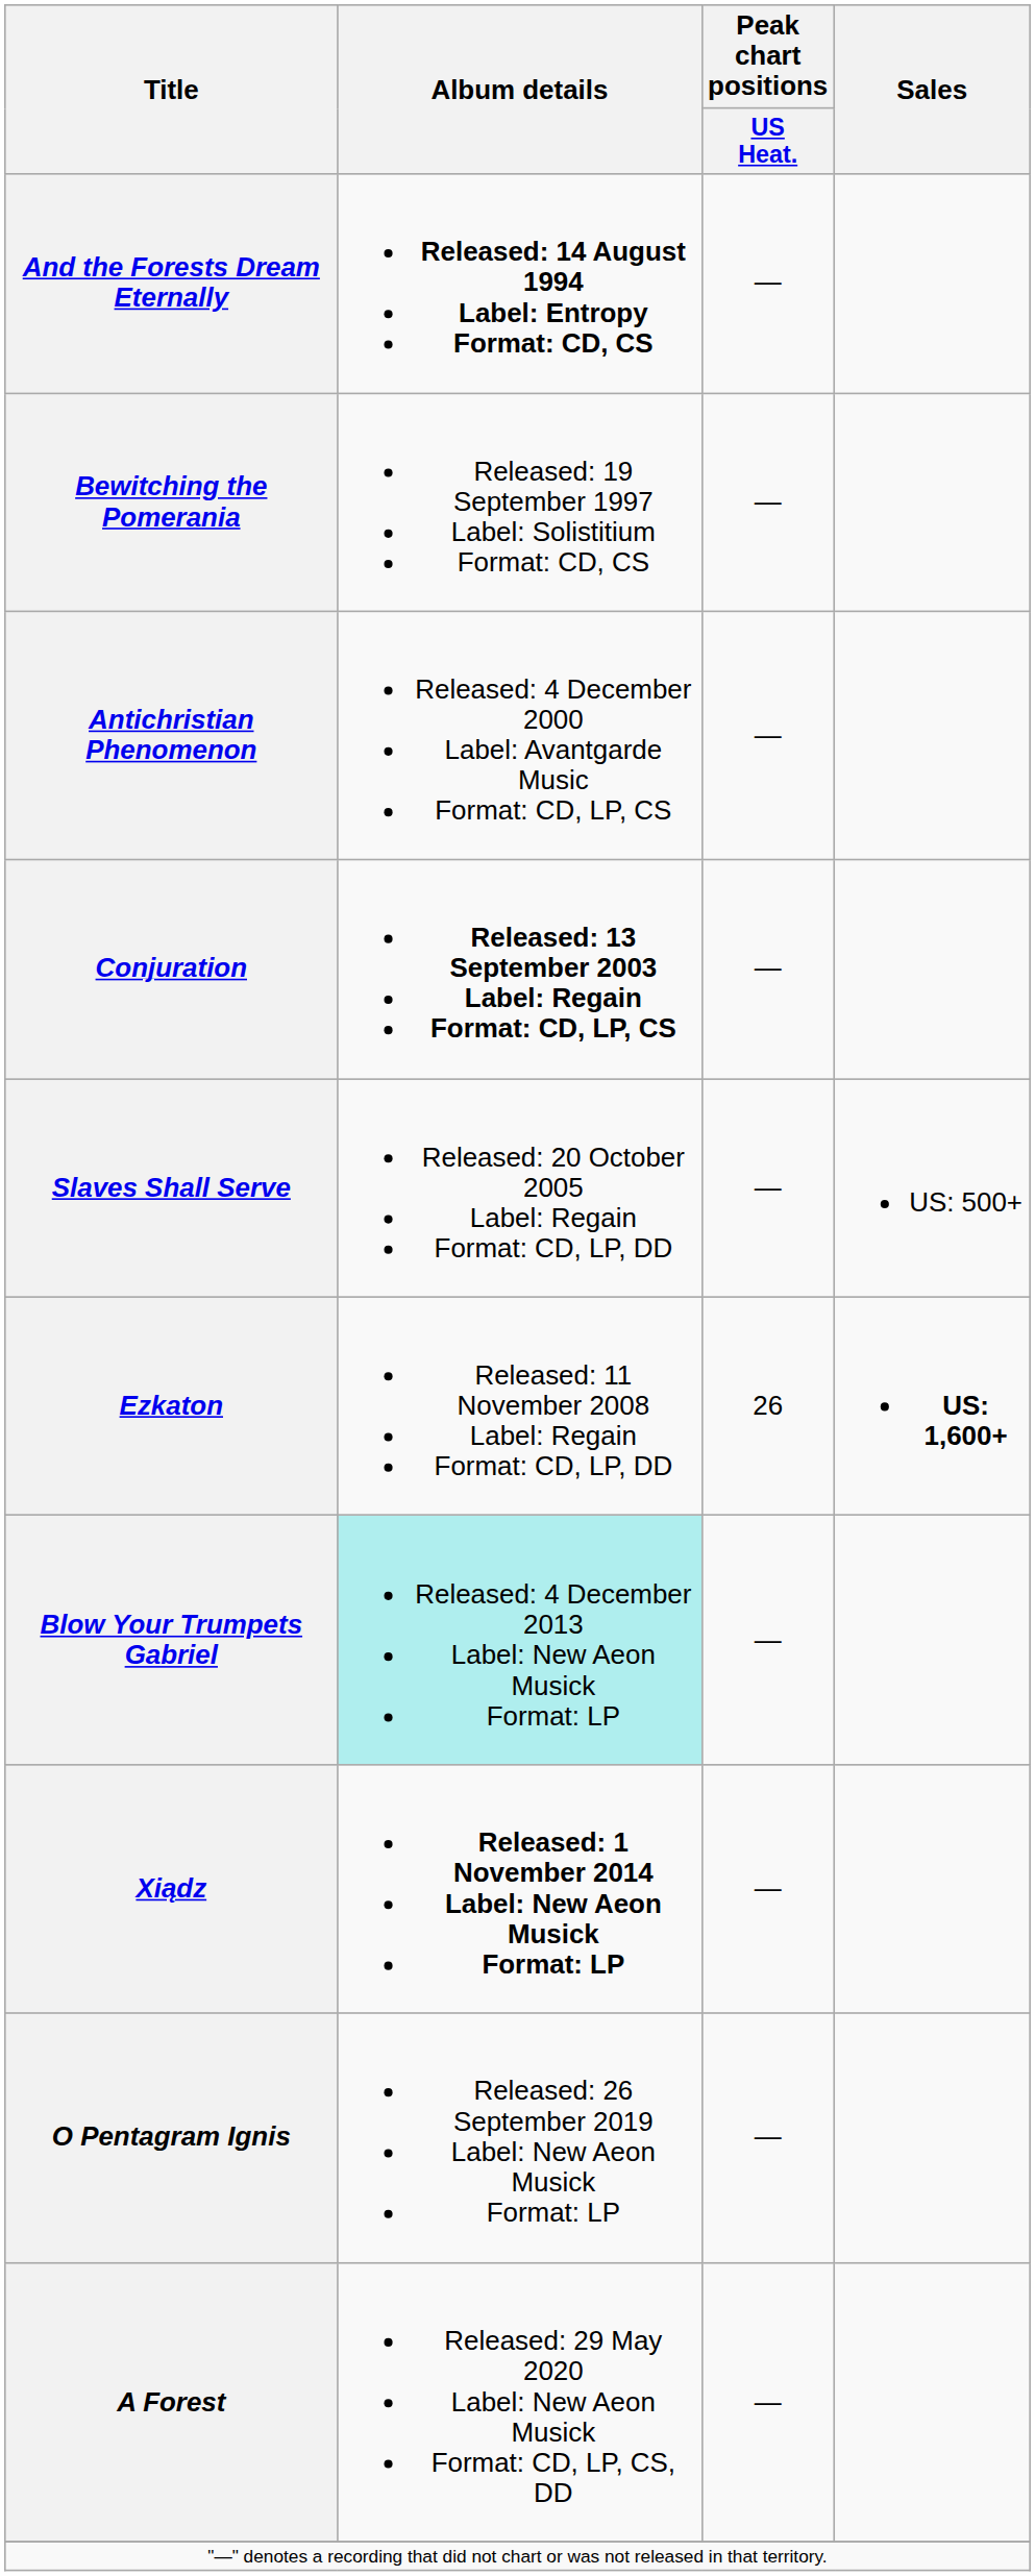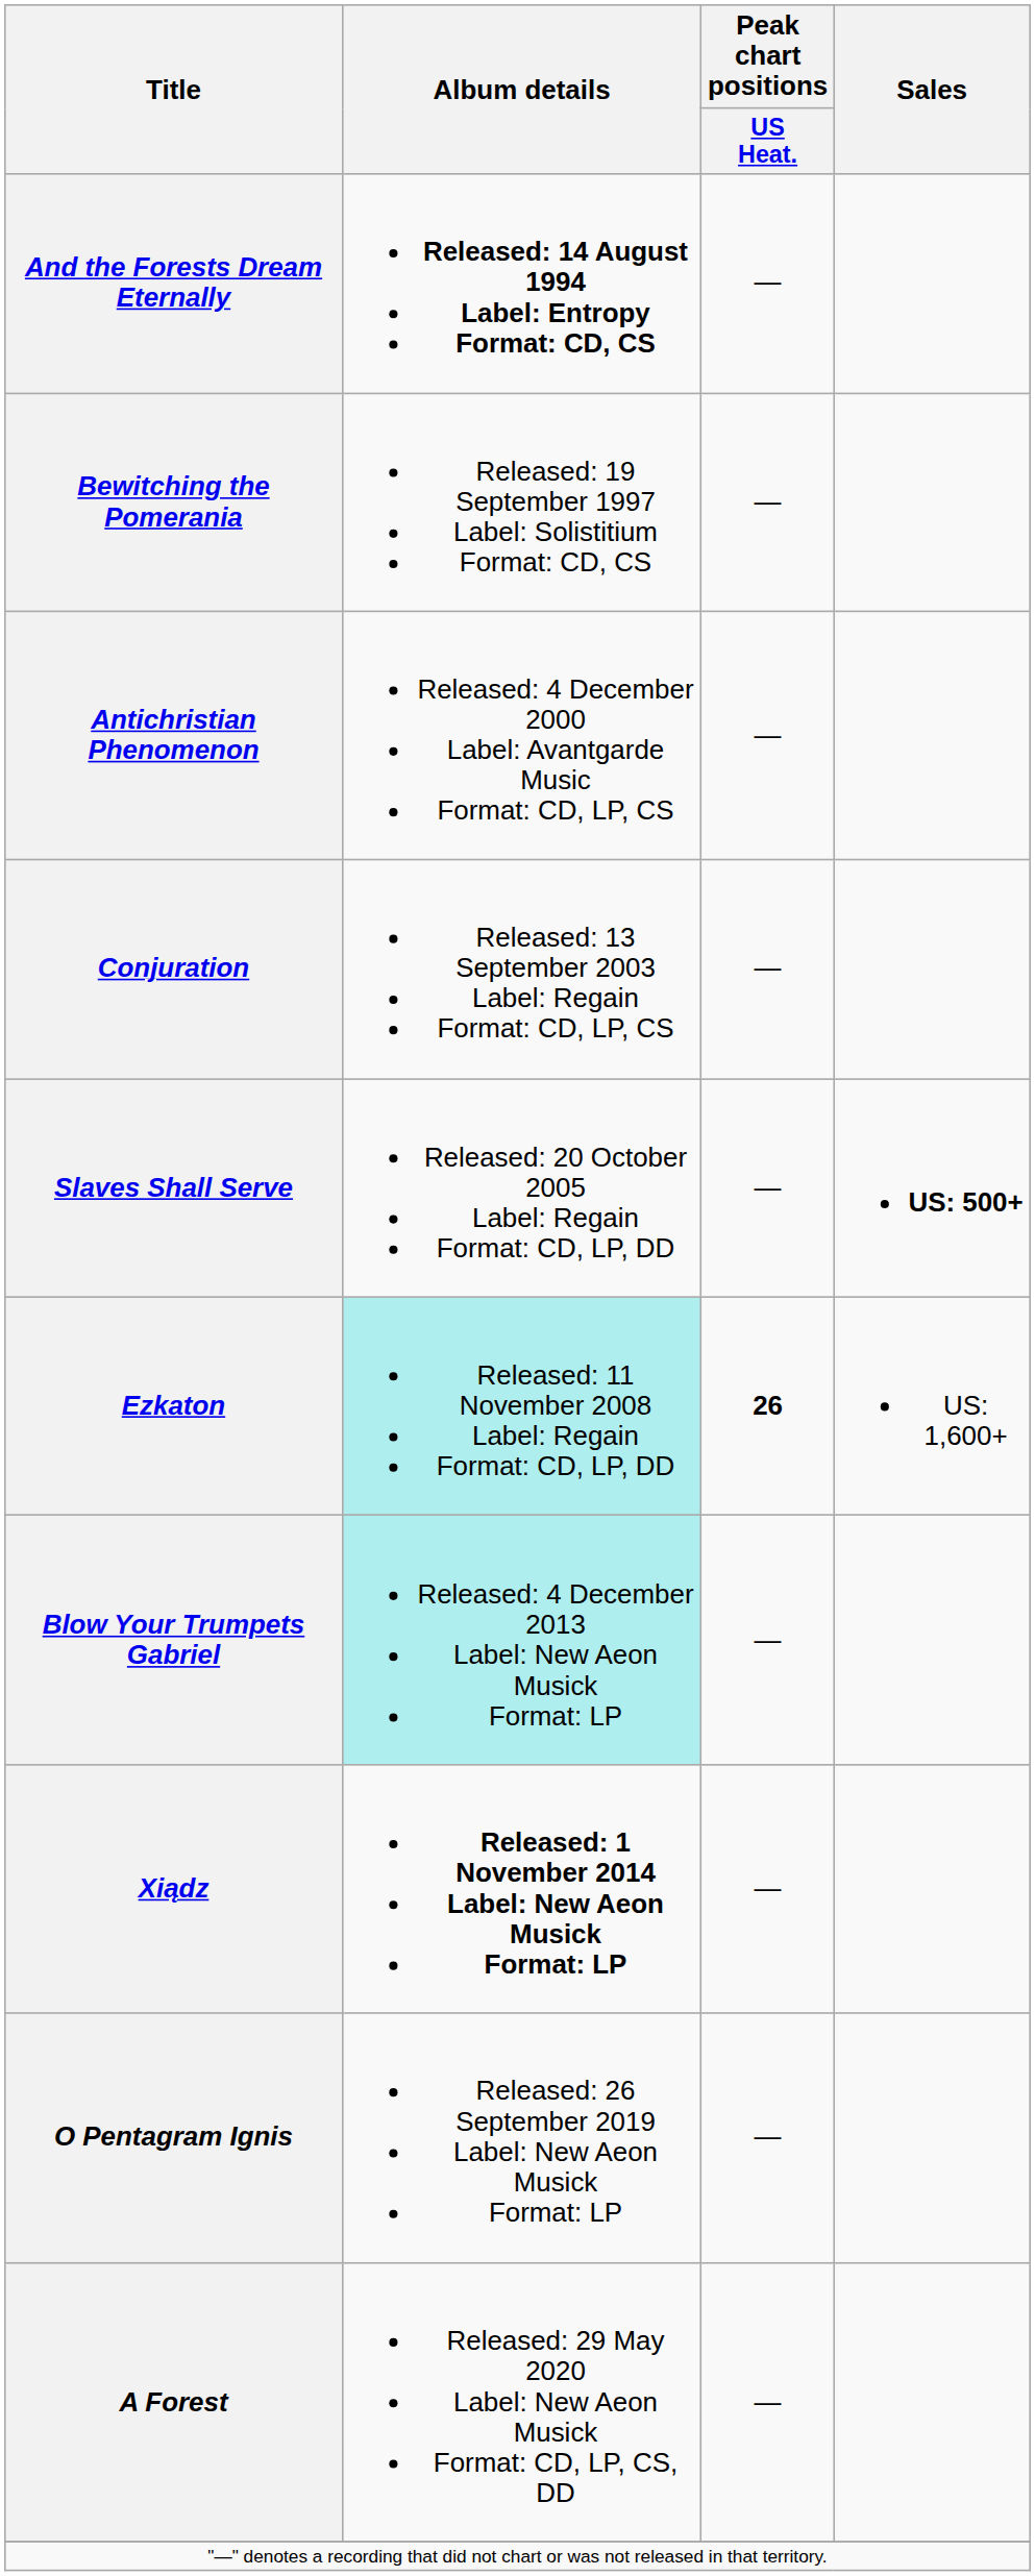Conjuration | Album details: bold -> normal
Slaves Shall Serve | Sales: normal -> bold
Ezkaton | Album details: no background -> paleturquoise background
Ezkaton | Peak chart positions / US Heat.: normal -> bold
Ezkaton | Sales: bold -> normal
